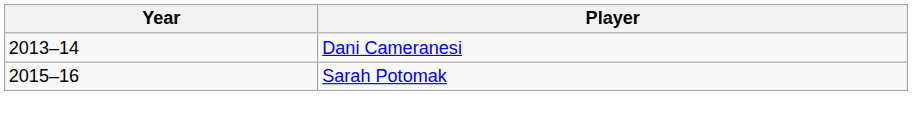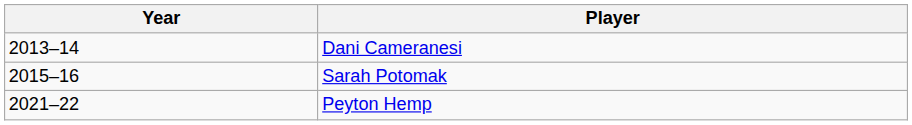+ row: 2021–22 | Peyton Hemp
